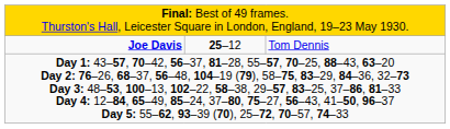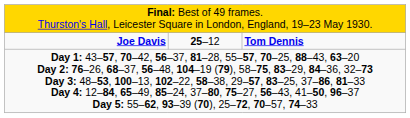Joe Davis | column 3: normal -> bold
